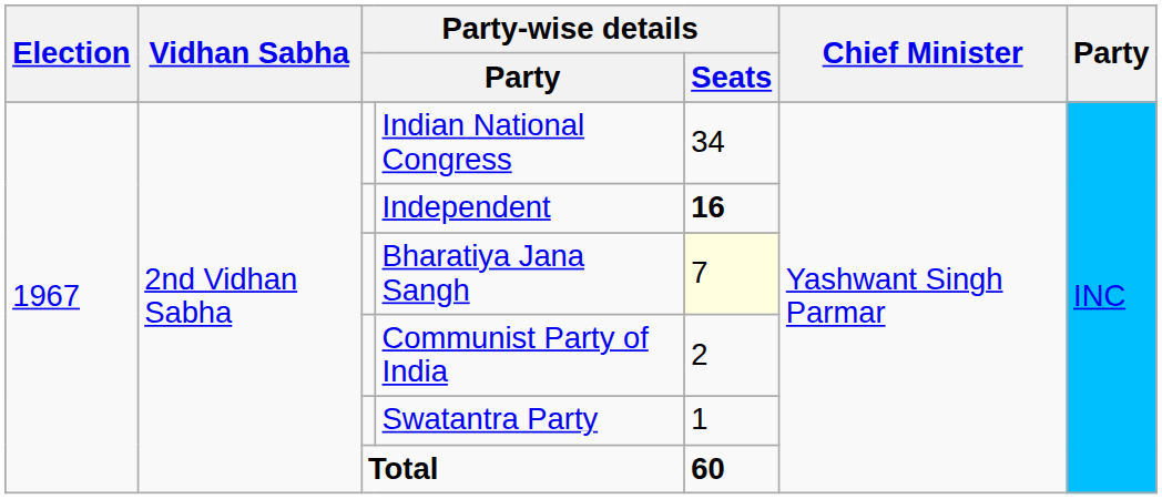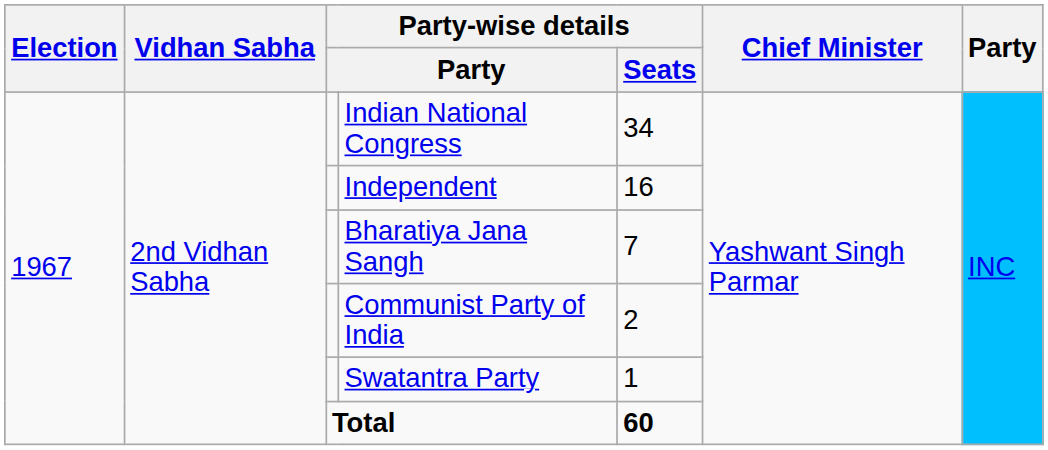Independent | Party-wise details / Seats: bold -> normal
Bharatiya Jana Sangh | Party-wise details / Seats: lightyellow background -> no background
